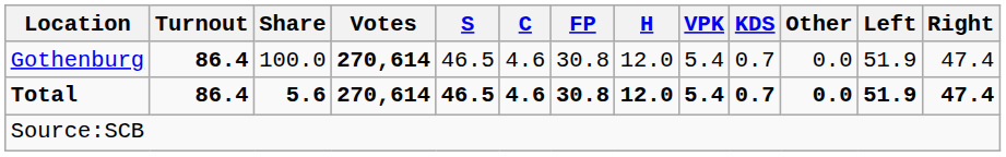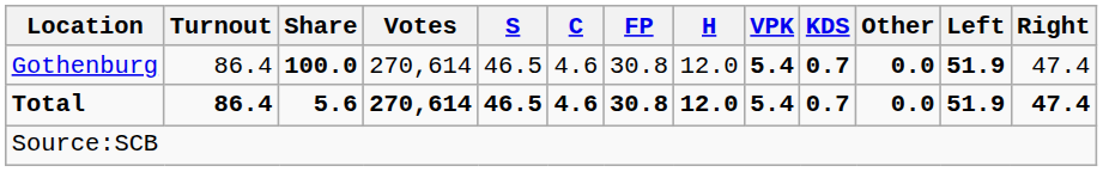Gothenburg | Turnout: bold -> normal
Gothenburg | Share: normal -> bold
Gothenburg | Votes: bold -> normal
Gothenburg | VPK: normal -> bold
Gothenburg | KDS: normal -> bold
Gothenburg | Other: normal -> bold
Gothenburg | Left: normal -> bold
